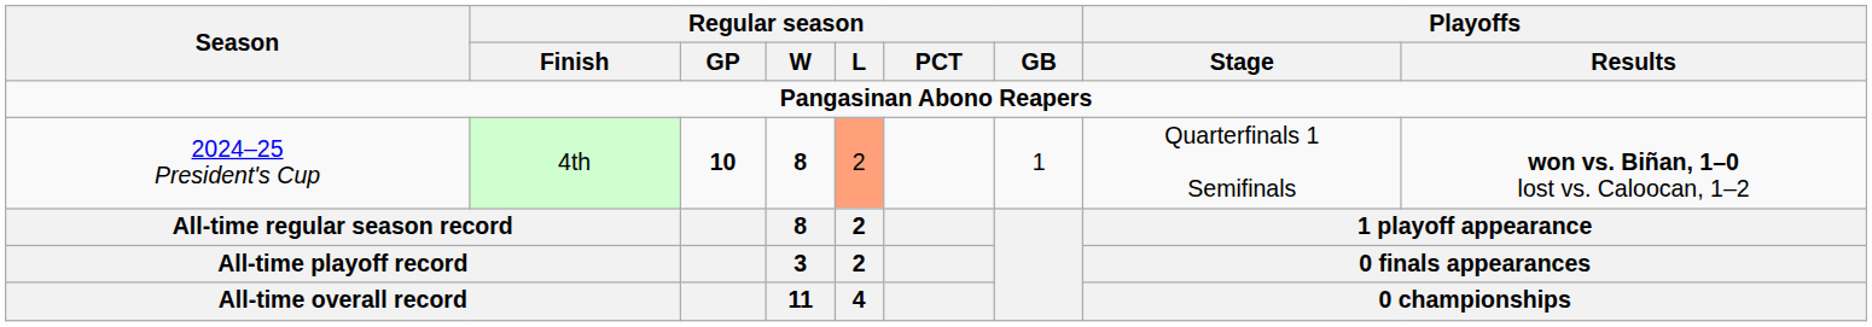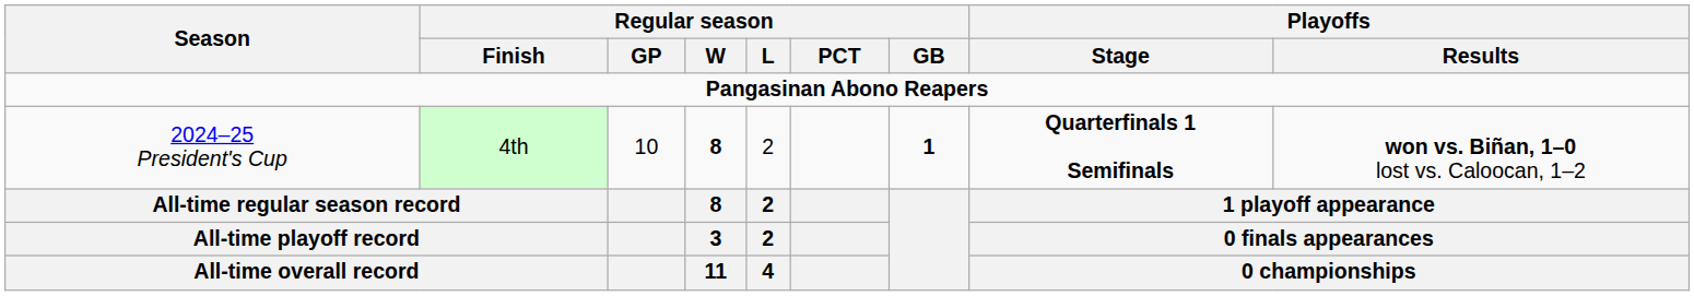2024–25 President's Cup | Regular season / GP: bold -> normal
2024–25 President's Cup | Regular season / L: lightsalmon background -> no background
2024–25 President's Cup | Regular season / GB: normal -> bold
2024–25 President's Cup | Playoffs / Stage: normal -> bold
